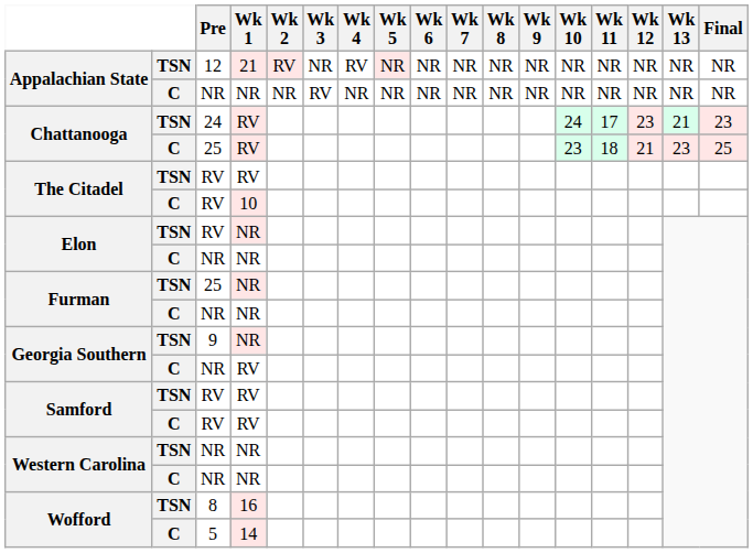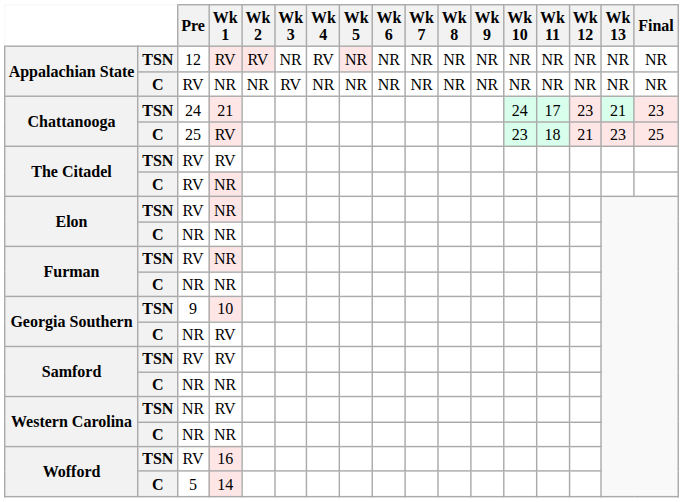Appalachian State / TSN | Wk 1: 21 -> RV
Appalachian State / C | Pre: NR -> RV
Chattanooga / TSN | Wk 1: RV -> 21
The Citadel / C | Wk 1: 10 -> NR
Furman / TSN | Pre: 25 -> RV
Georgia Southern / TSN | Wk 1: NR -> 10
Samford / C | Pre: RV -> NR
Samford / C | Wk 1: RV -> NR
Western Carolina / TSN | Wk 1: NR -> RV
Wofford / TSN | Pre: 8 -> RV
